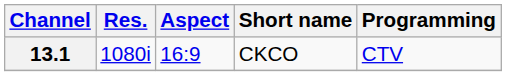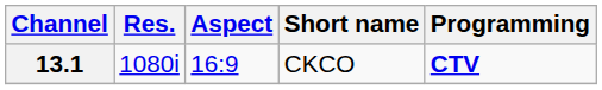13.1 | Programming: normal -> bold
